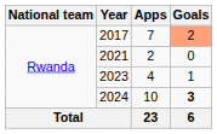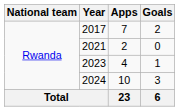2017 | Goals: lightsalmon background -> no background
2024 | Goals: bold -> normal
